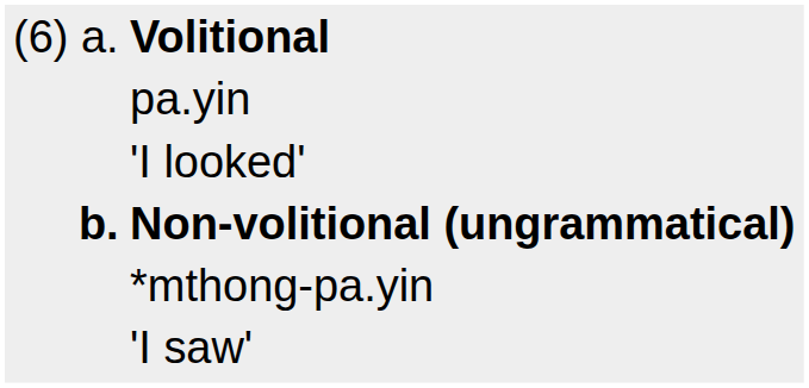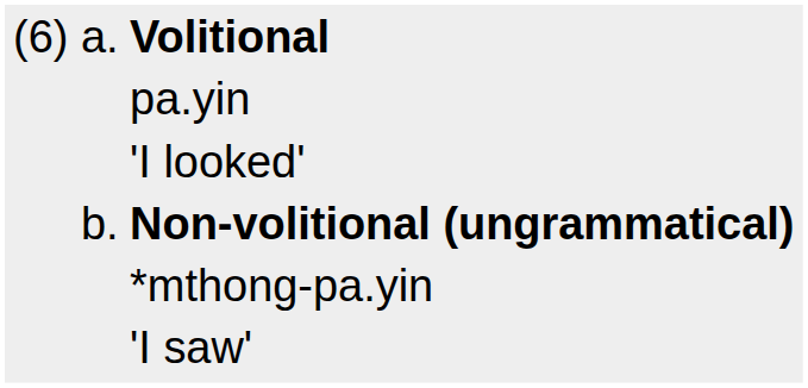Non-volitional (ungrammatical) | column 1: bold -> normal
